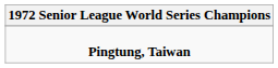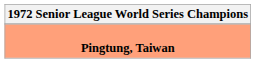row 2 | column 1: no background -> lightsalmon background
